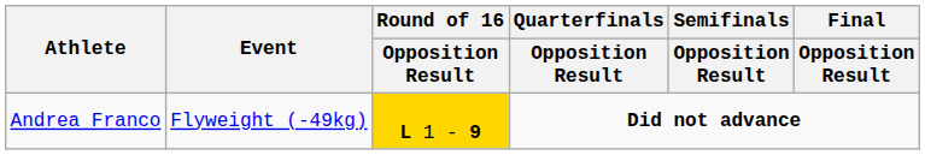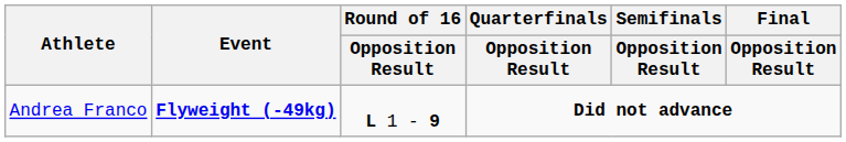Andrea Franco | Event: normal -> bold
Andrea Franco | Round of 16 / Opposition Result: gold background -> no background
